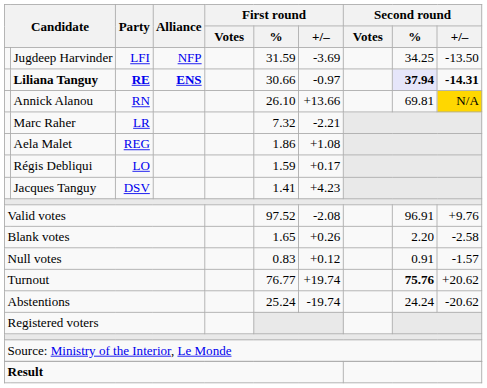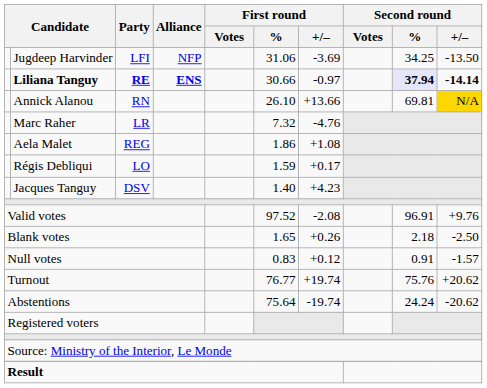Jugdeep Harvinder | First round / %: 31.59 -> 31.06
Liliana Tanguy | Second round / +/–: -14.31 -> -14.14
Marc Raher | First round / +/–: -2.21 -> -4.76
Jacques Tanguy | First round / %: 1.41 -> 1.40
Blank votes | Second round / %: 2.20 -> 2.18
Blank votes | Second round / +/–: -2.58 -> -2.50
Turnout | Second round / %: bold -> normal
Abstentions | First round / %: 25.24 -> 75.64
